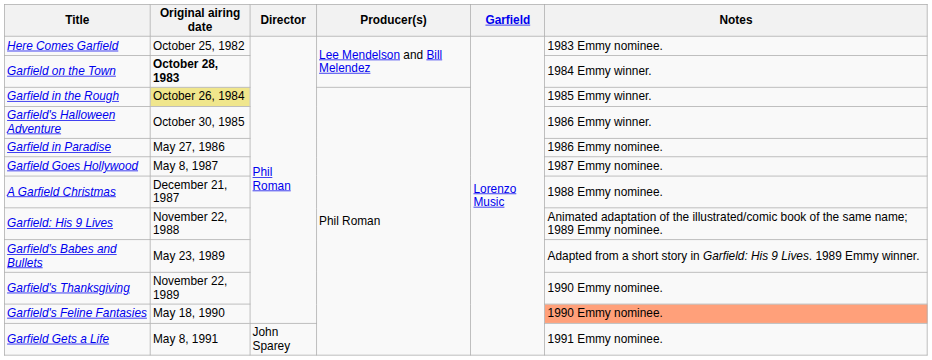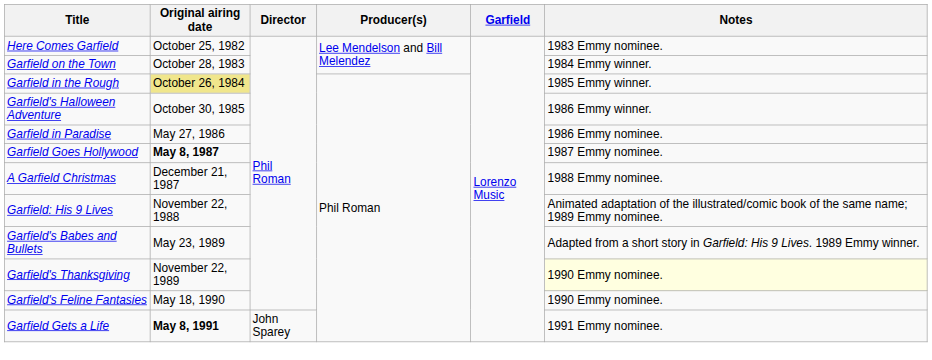Garfield on the Town | Original airing date: bold -> normal
Garfield Goes Hollywood | Original airing date: normal -> bold
Garfield's Thanksgiving | Notes: no background -> lightyellow background
Garfield's Feline Fantasies | Notes: lightsalmon background -> no background
Garfield Gets a Life | Original airing date: normal -> bold
